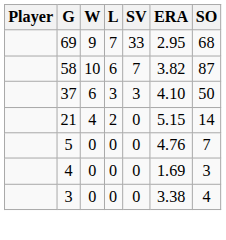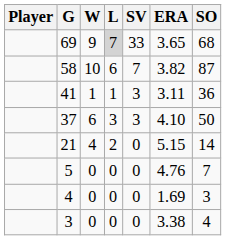69 | L: no background -> lightgrey background
69 | ERA: 2.95 -> 3.65
+ row: 41 | 1 | 1 | 3 | 3.11 | 36
